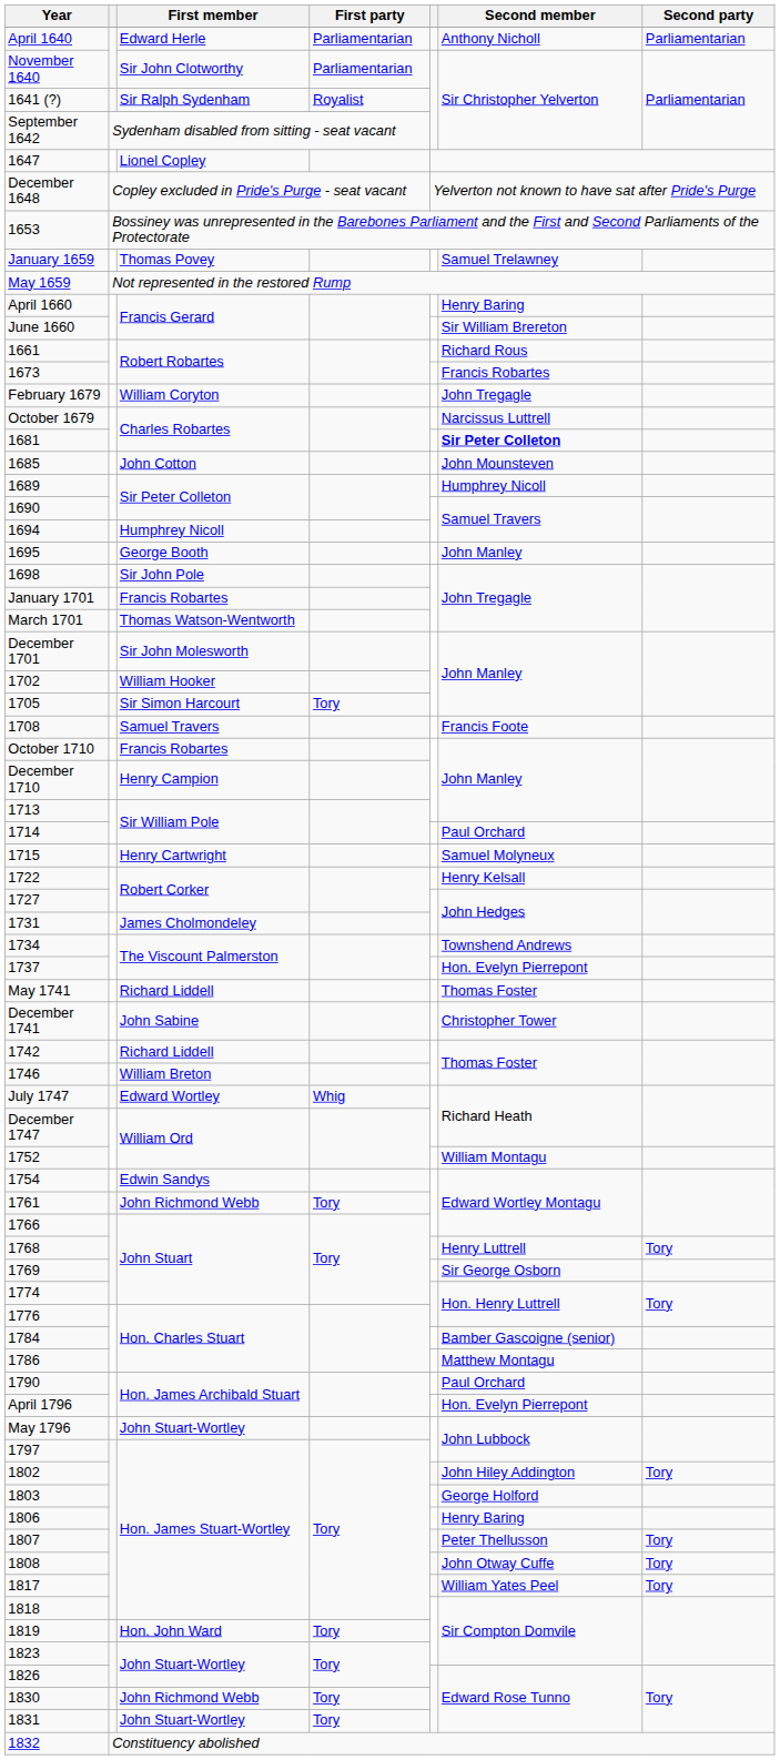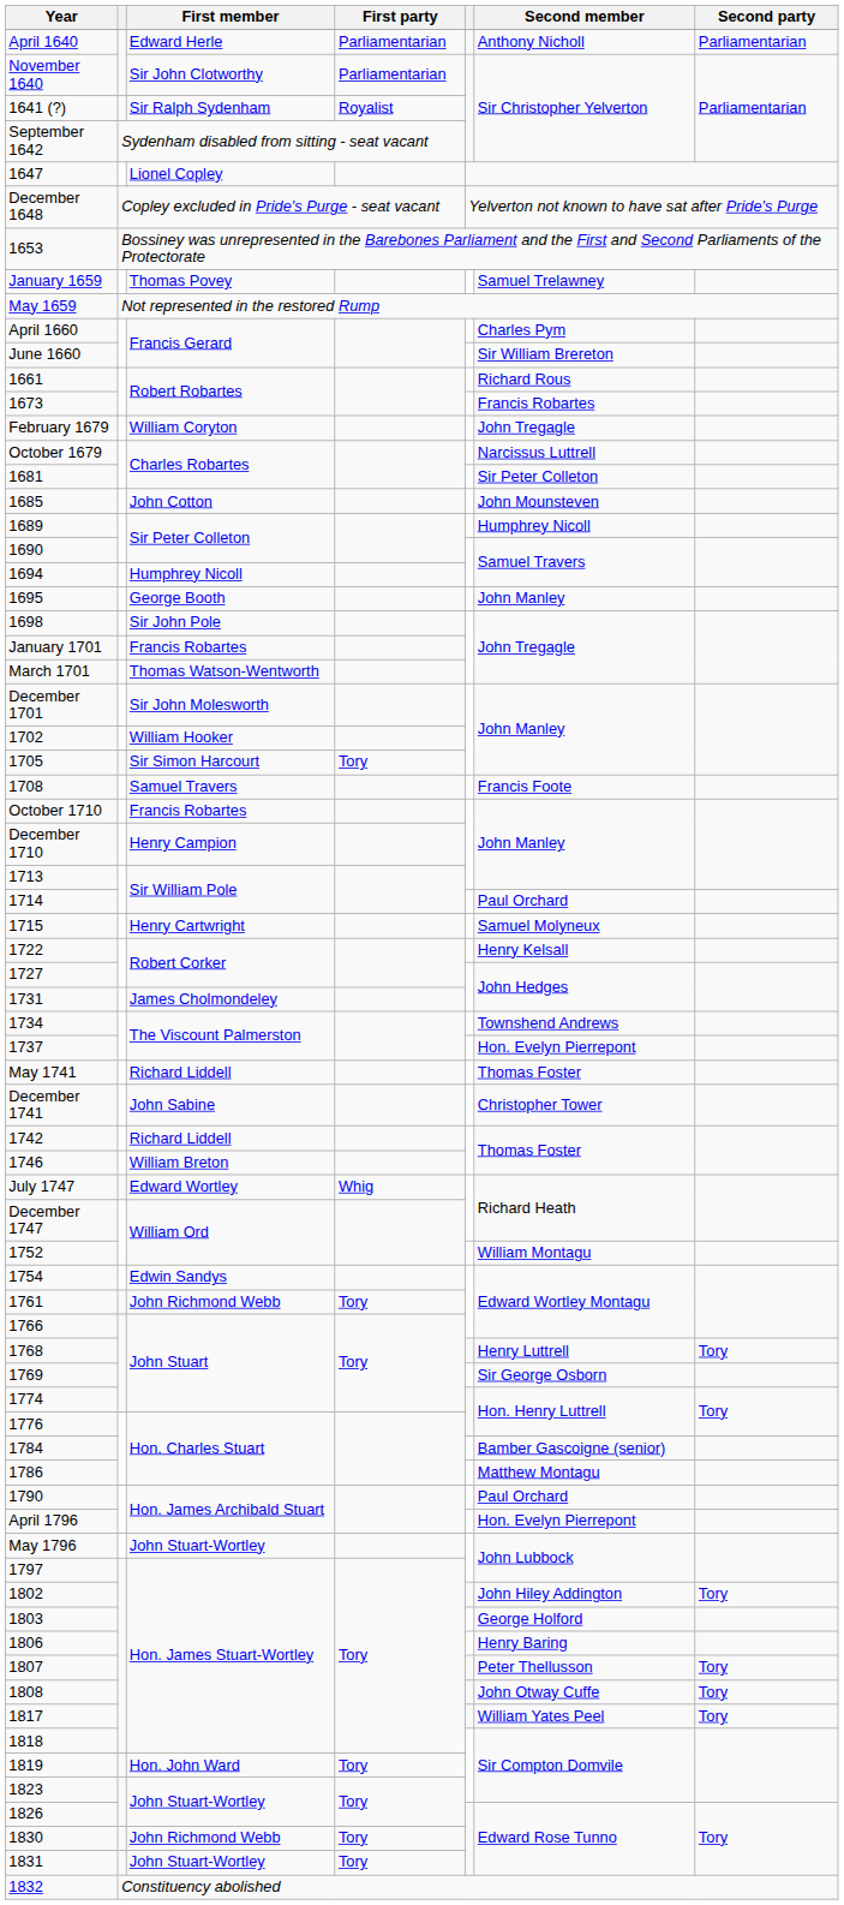April 1660 | Second member: Henry Baring -> Charles Pym
1681 | Second member: bold -> normal
